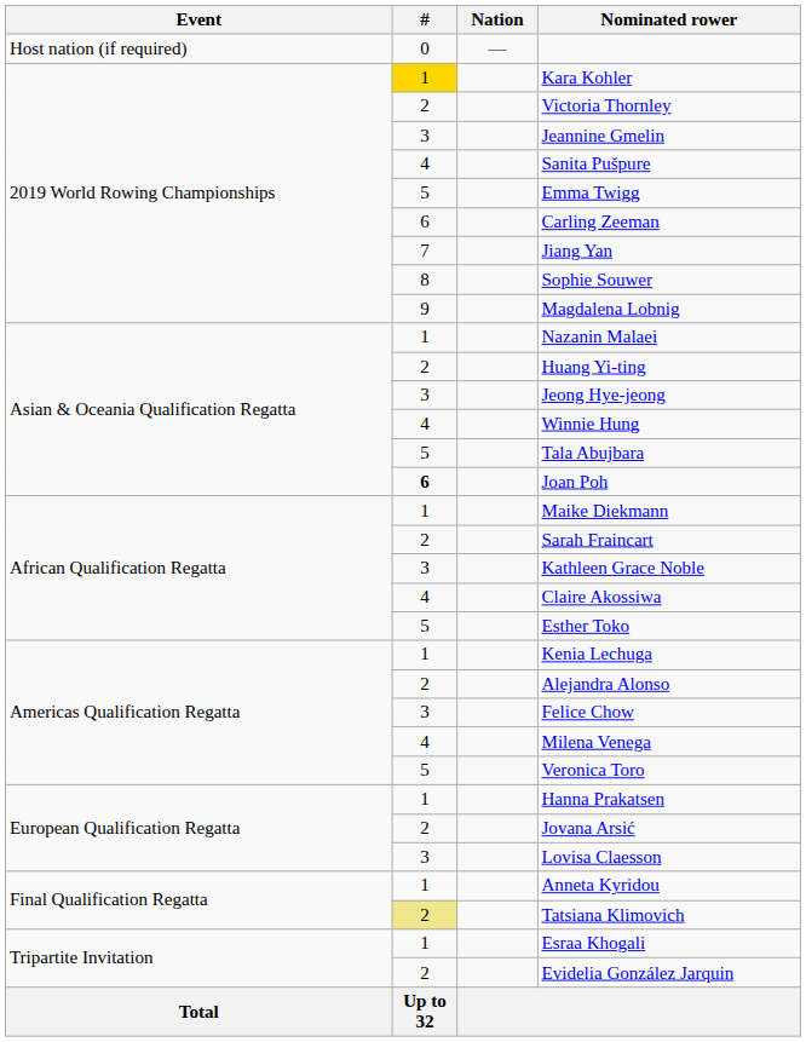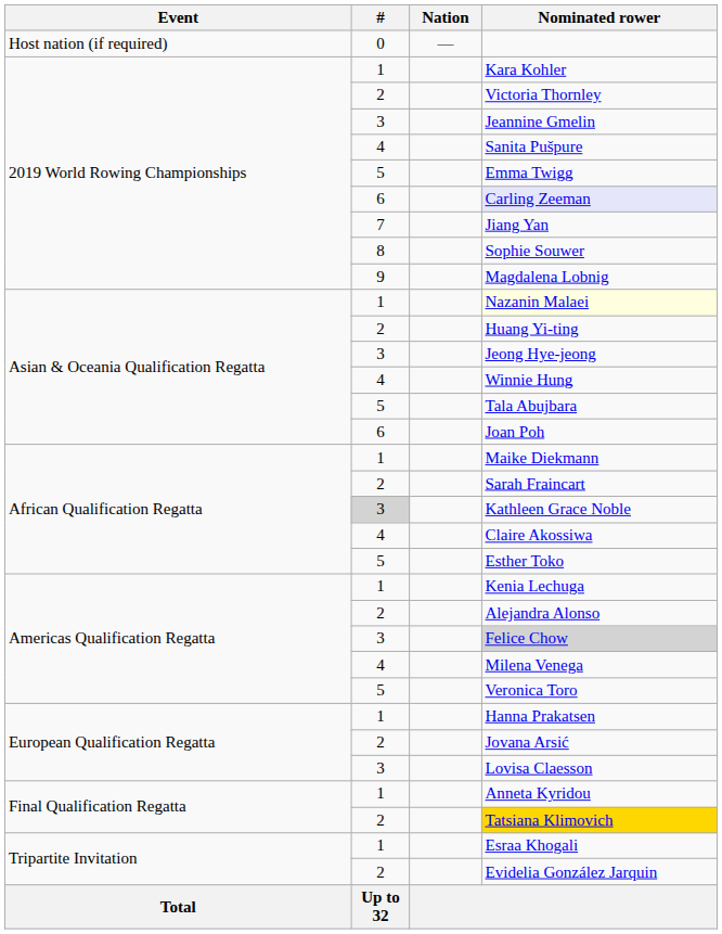Kara Kohler | #: gold background -> no background
Carling Zeeman | Nominated rower: no background -> lavender background
Nazanin Malaei | Nominated rower: no background -> lightyellow background
Joan Poh | #: bold -> normal
Kathleen Grace Noble | #: no background -> lightgrey background
Felice Chow | Nominated rower: no background -> lightgrey background
Tatsiana Klimovich | #: khaki background -> no background
Tatsiana Klimovich | Nominated rower: no background -> gold background
